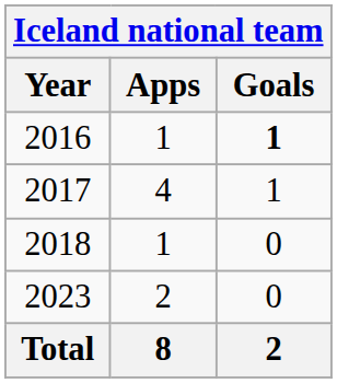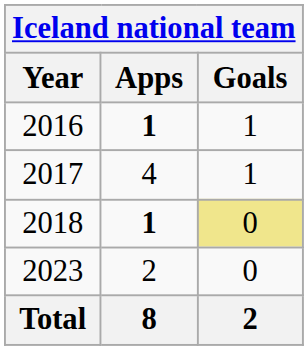2016 | Apps: normal -> bold
2016 | Goals: bold -> normal
2018 | Apps: normal -> bold
2018 | Goals: no background -> khaki background
